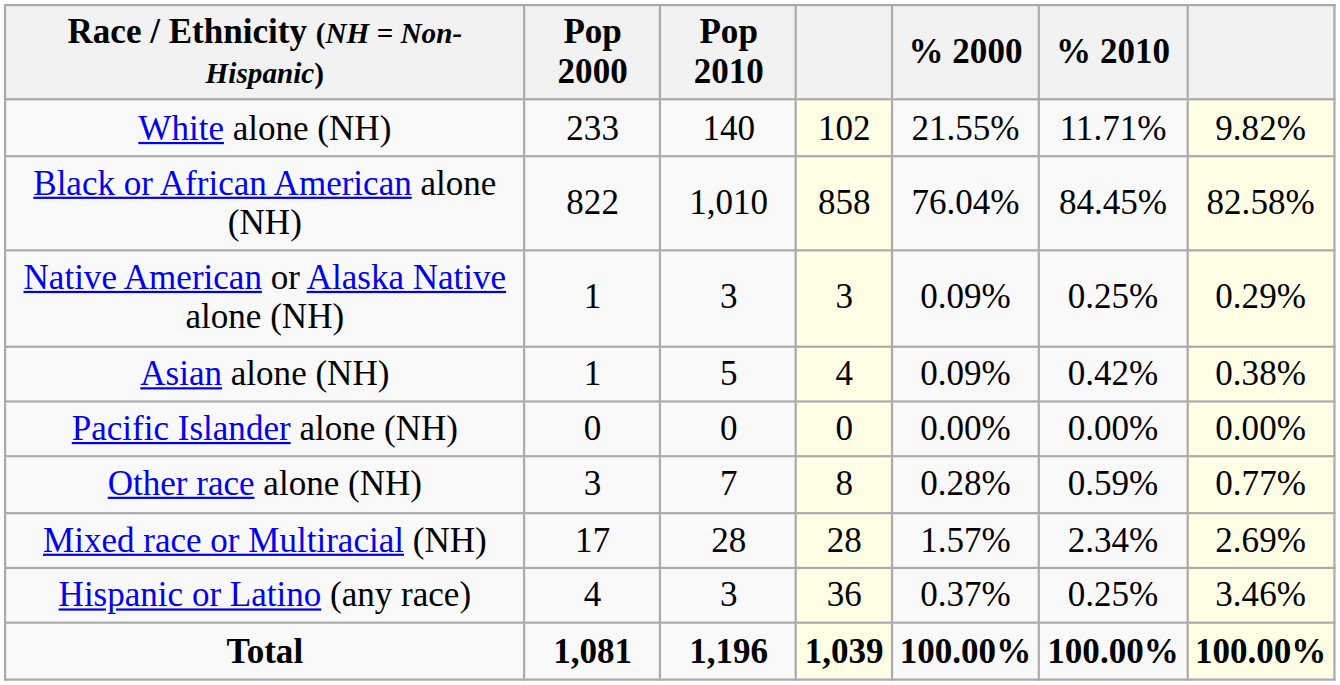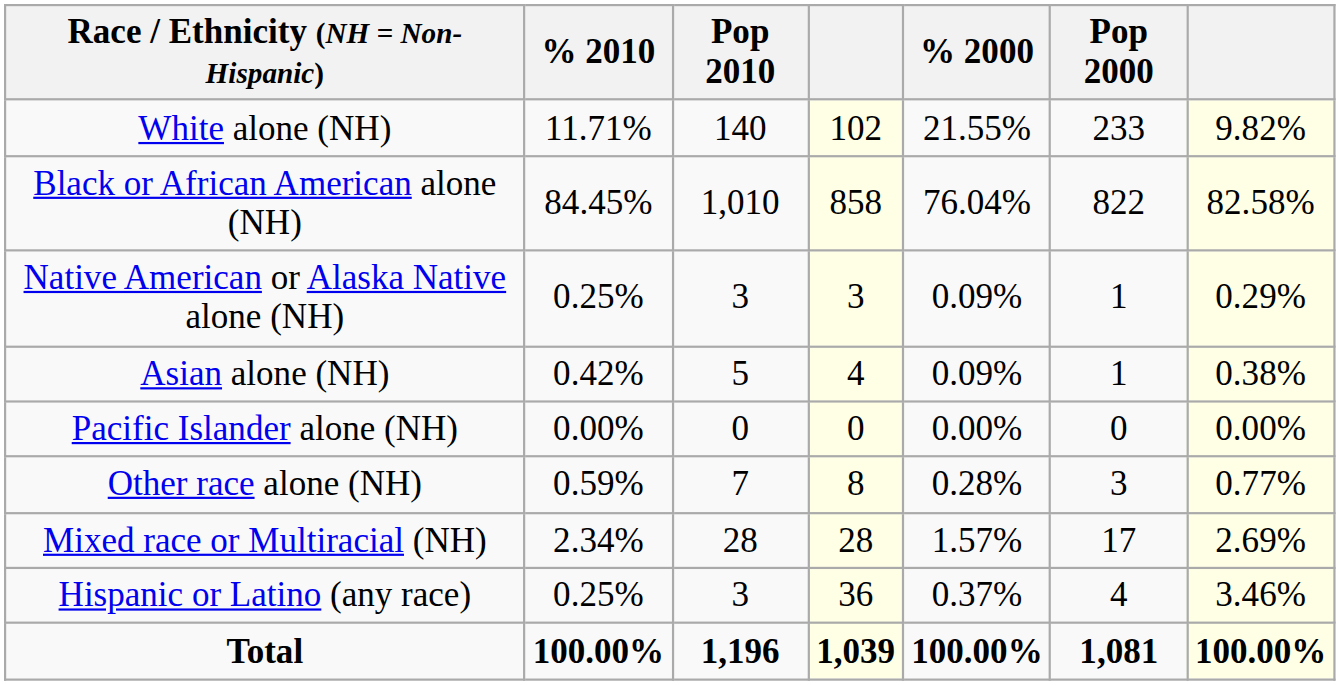columns swapped: Pop 2000 <-> % 2010
